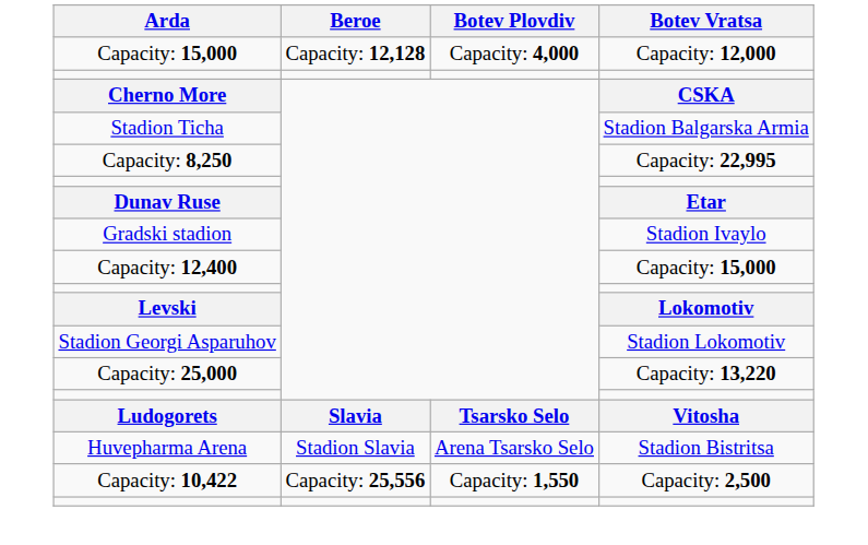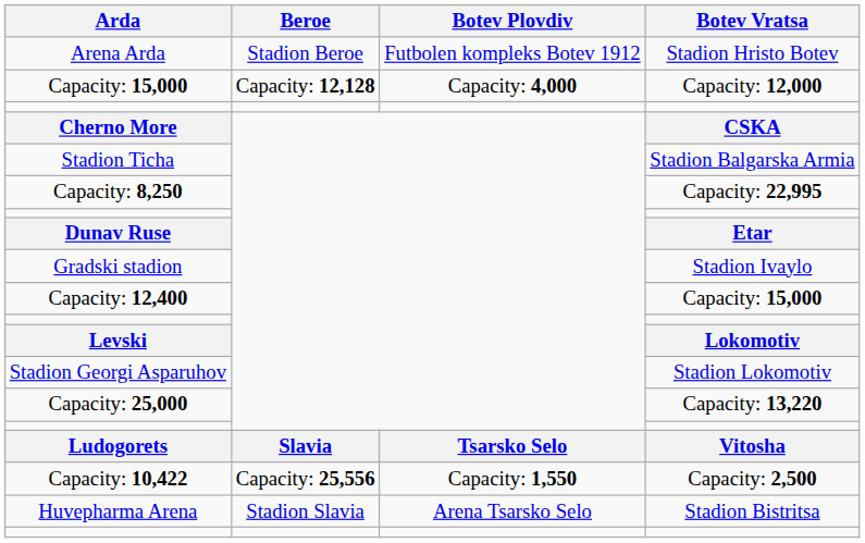+ row: Arena Arda | Stadion Beroe | Futbolen kompleks Botev 1912 | Stadion Hristo Botev
rows swapped: Huvepharma Arena <-> Capacity: 10,422
